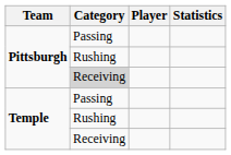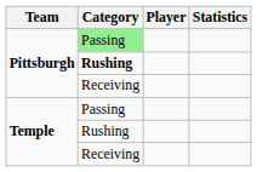Pittsburgh / Passing | Category: no background -> lightgreen background
Pittsburgh / Rushing | Category: normal -> bold
Pittsburgh / Receiving | Category: lightgrey background -> no background
